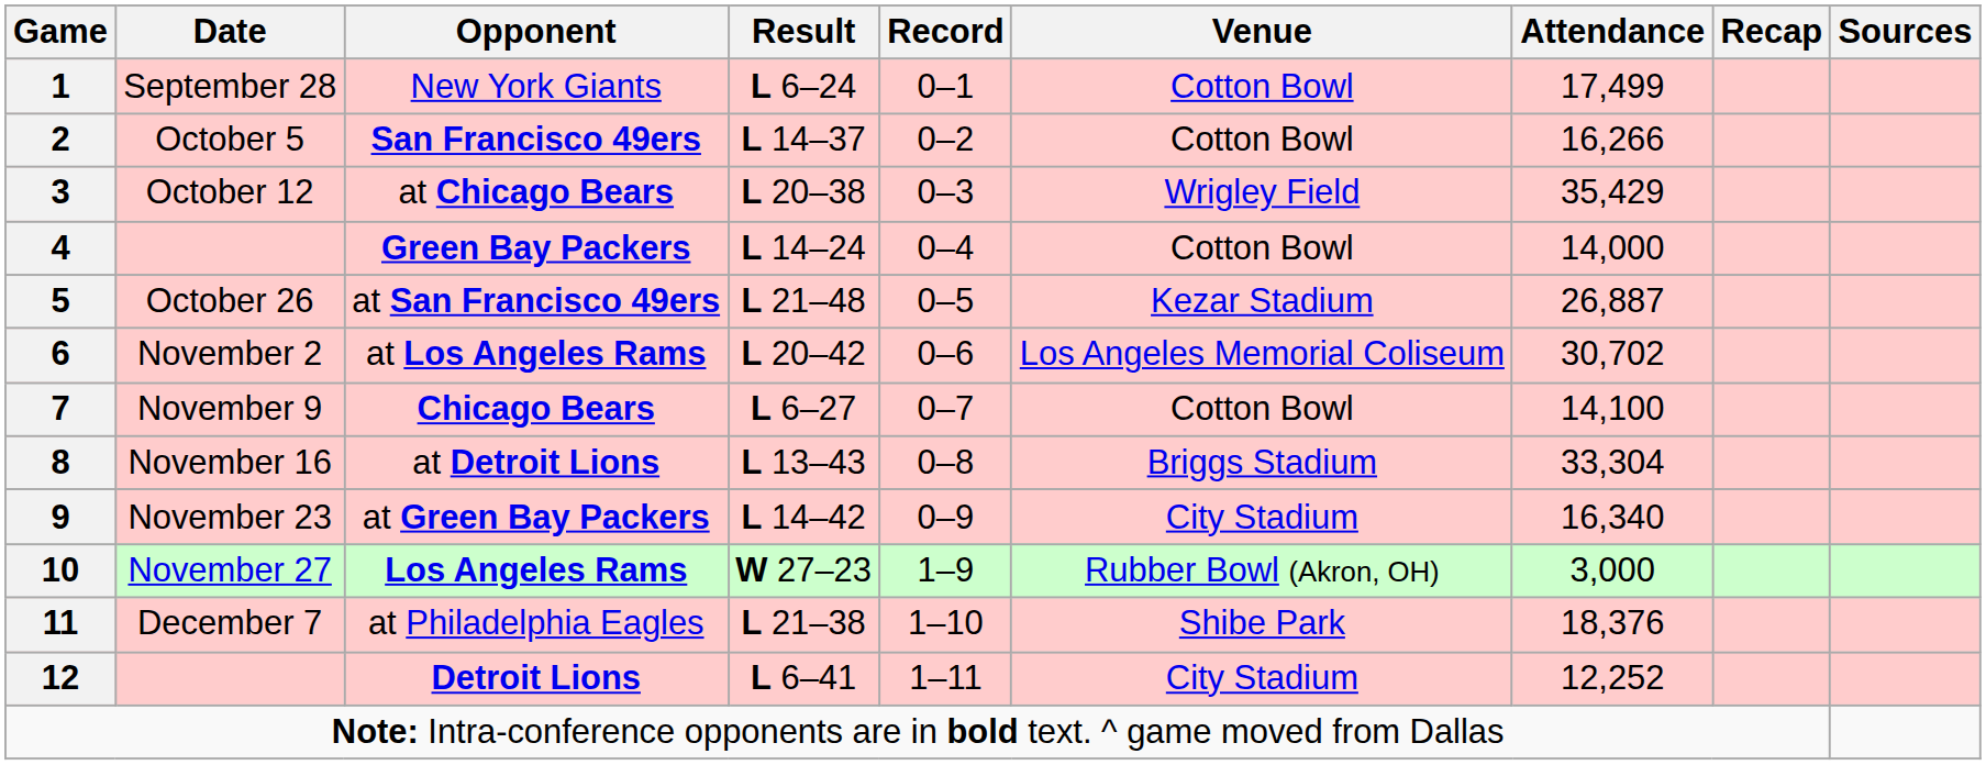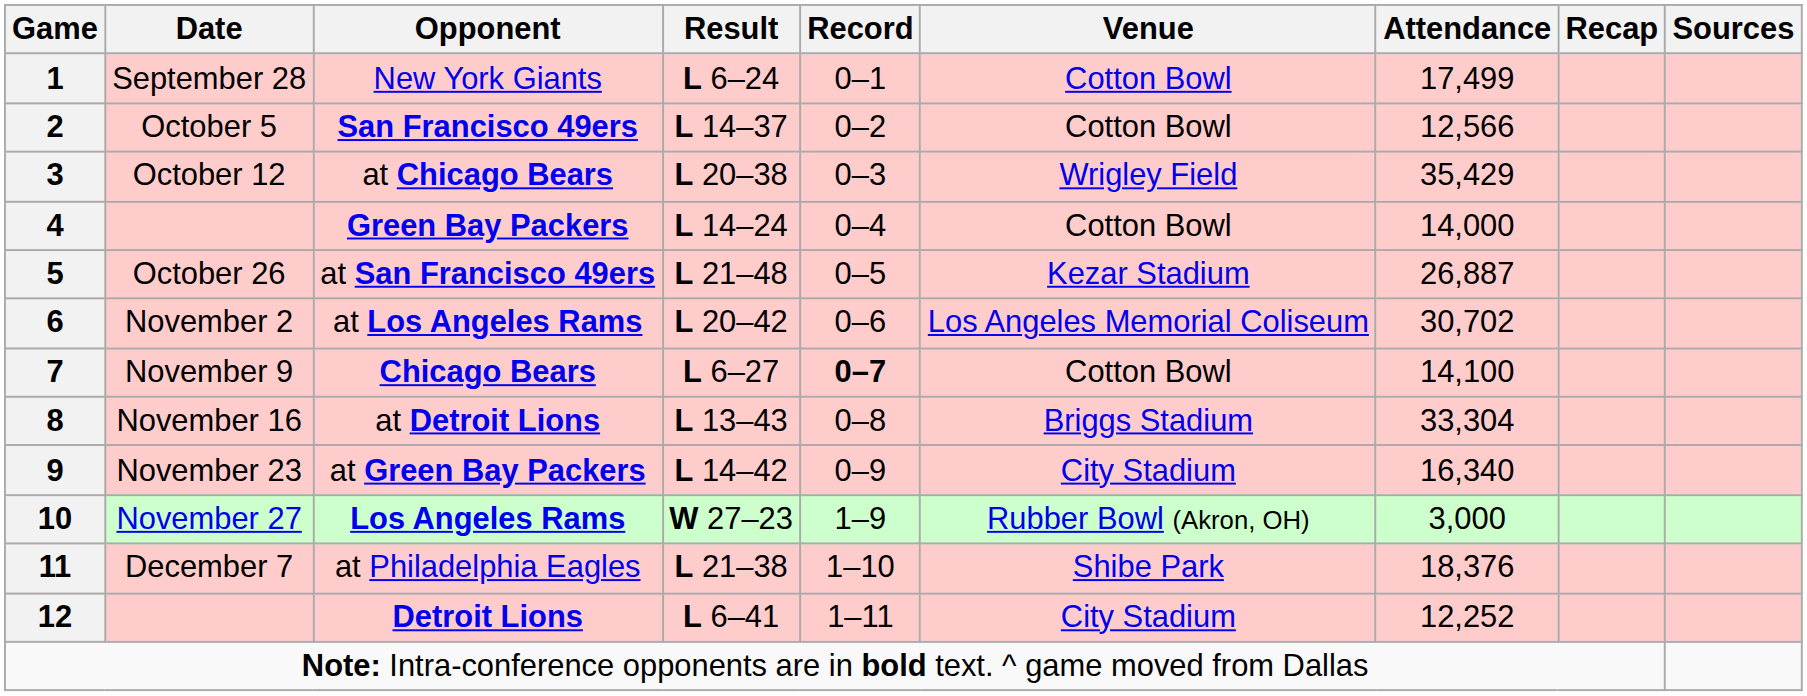2 | Attendance: 16,266 -> 12,566
7 | Record: normal -> bold
